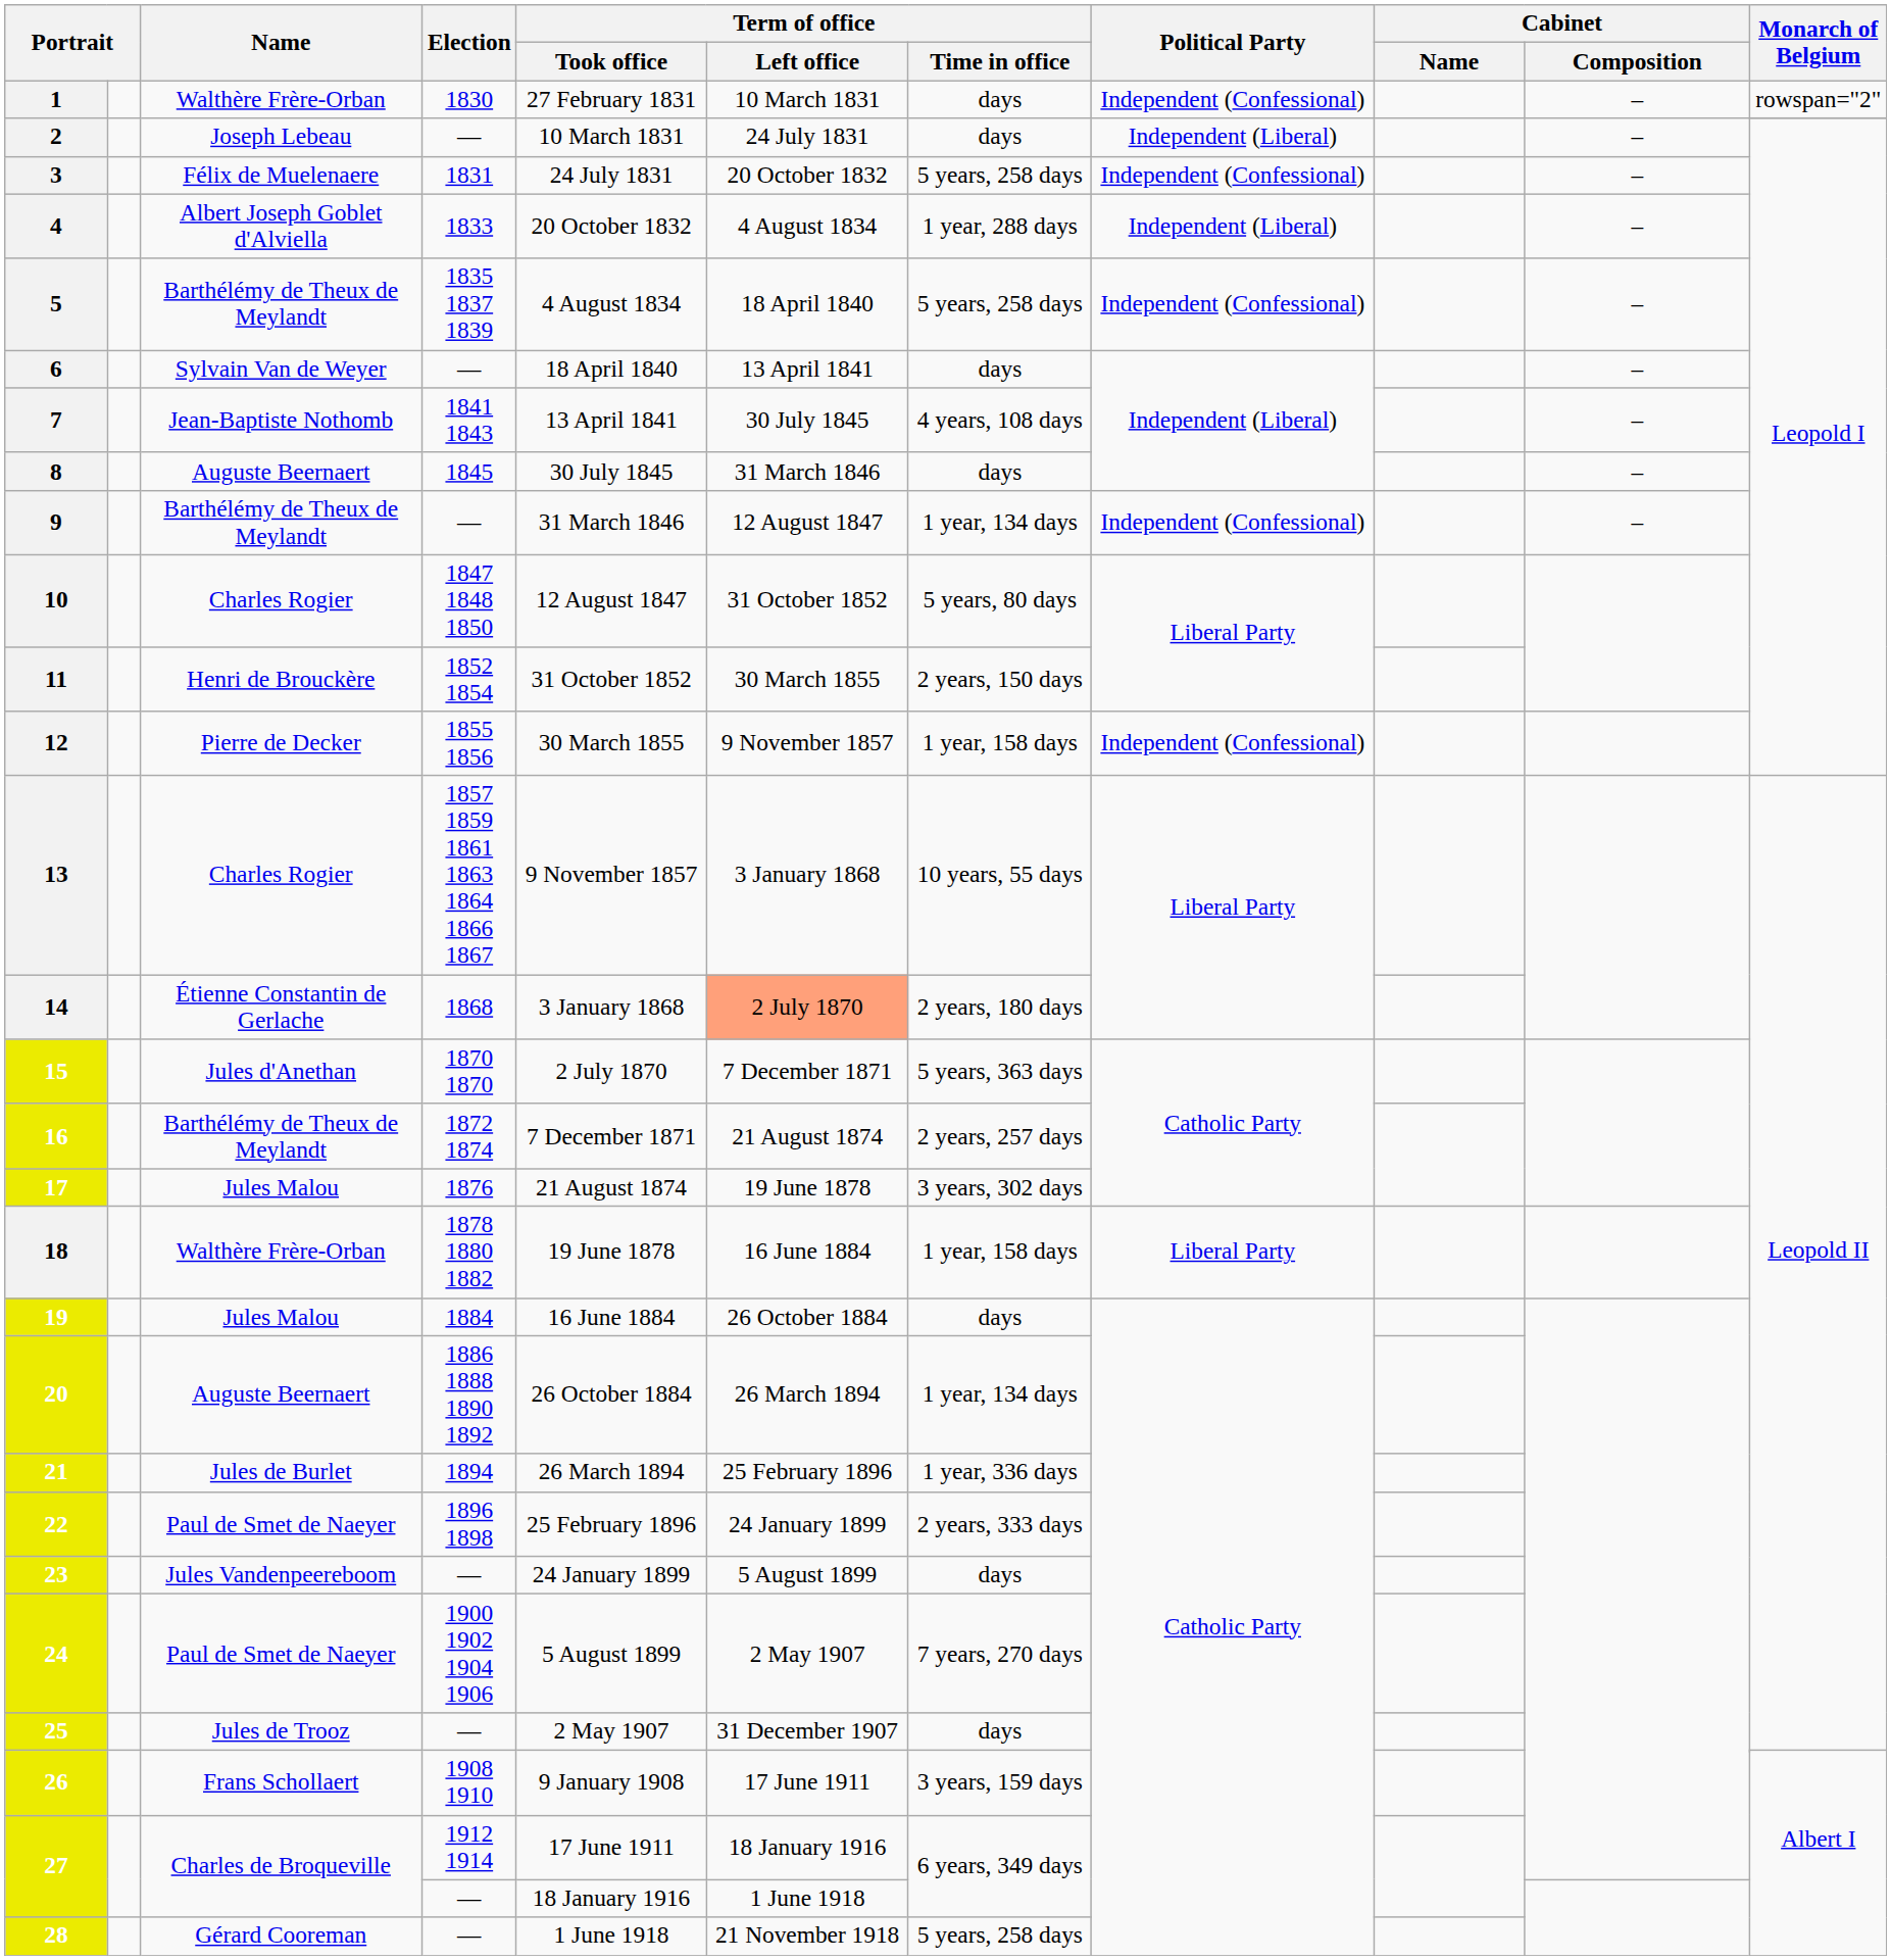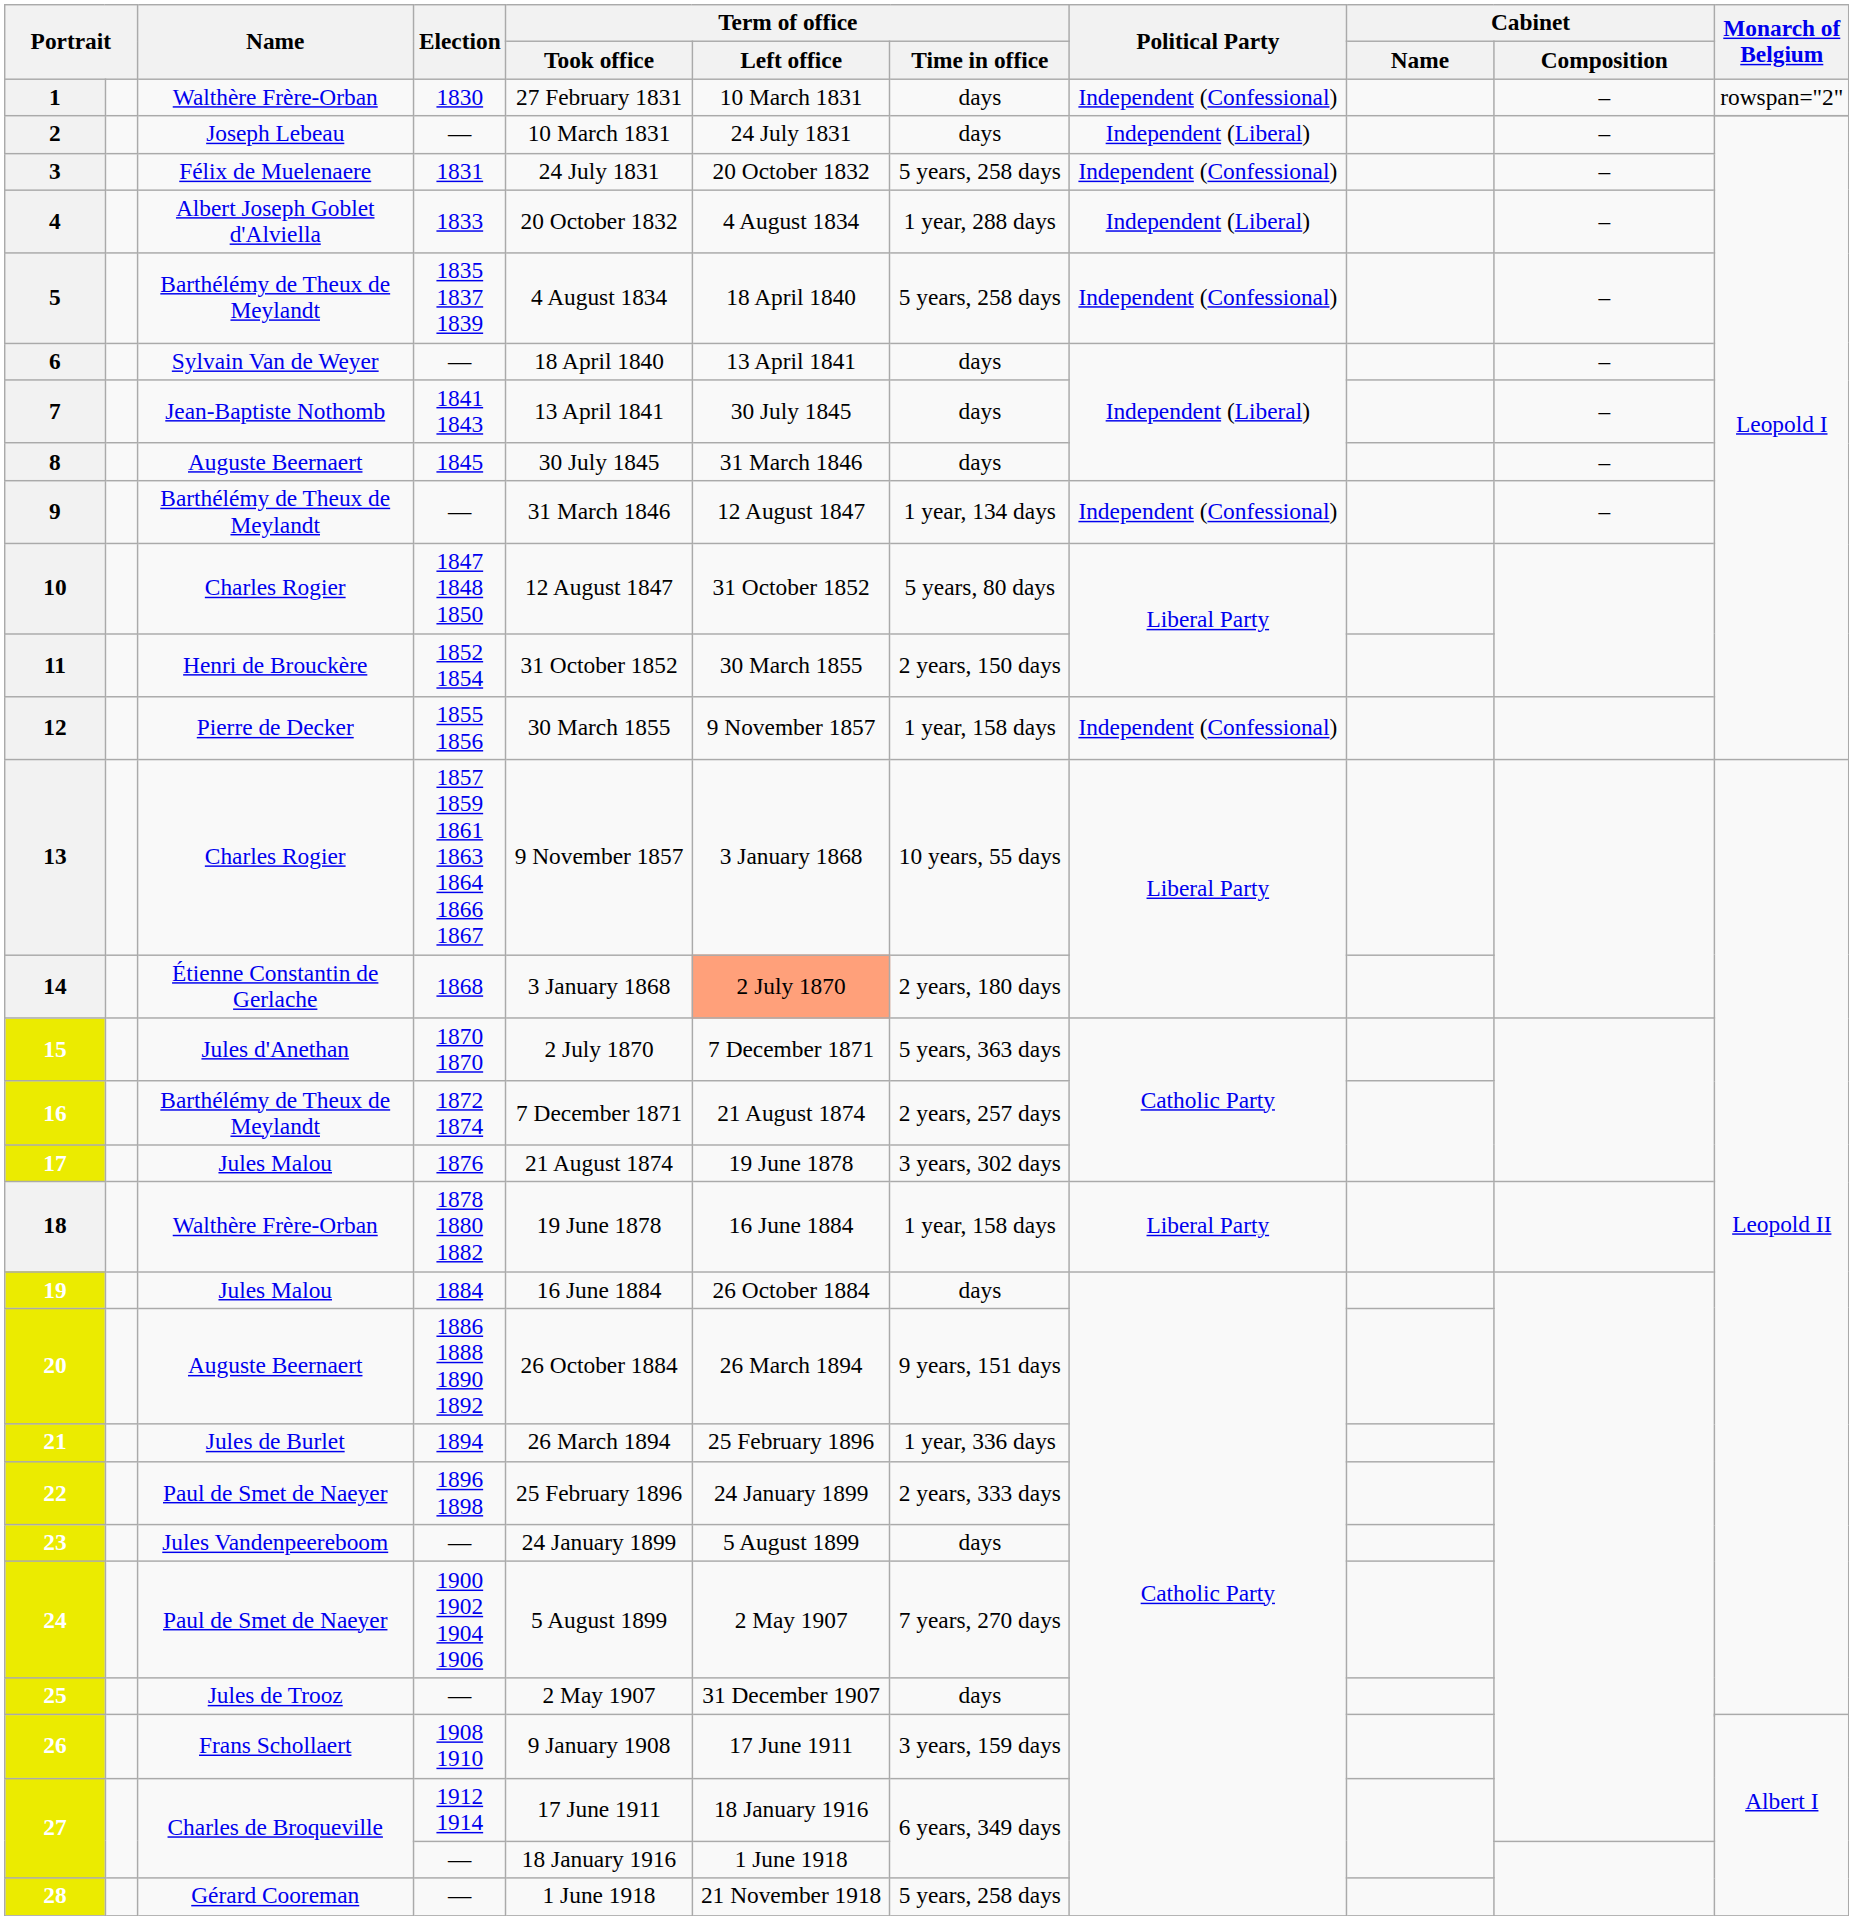7 | Term of office / Time in office: 4 years, 108 days -> days
20 | Term of office / Time in office: 1 year, 134 days -> 9 years, 151 days
